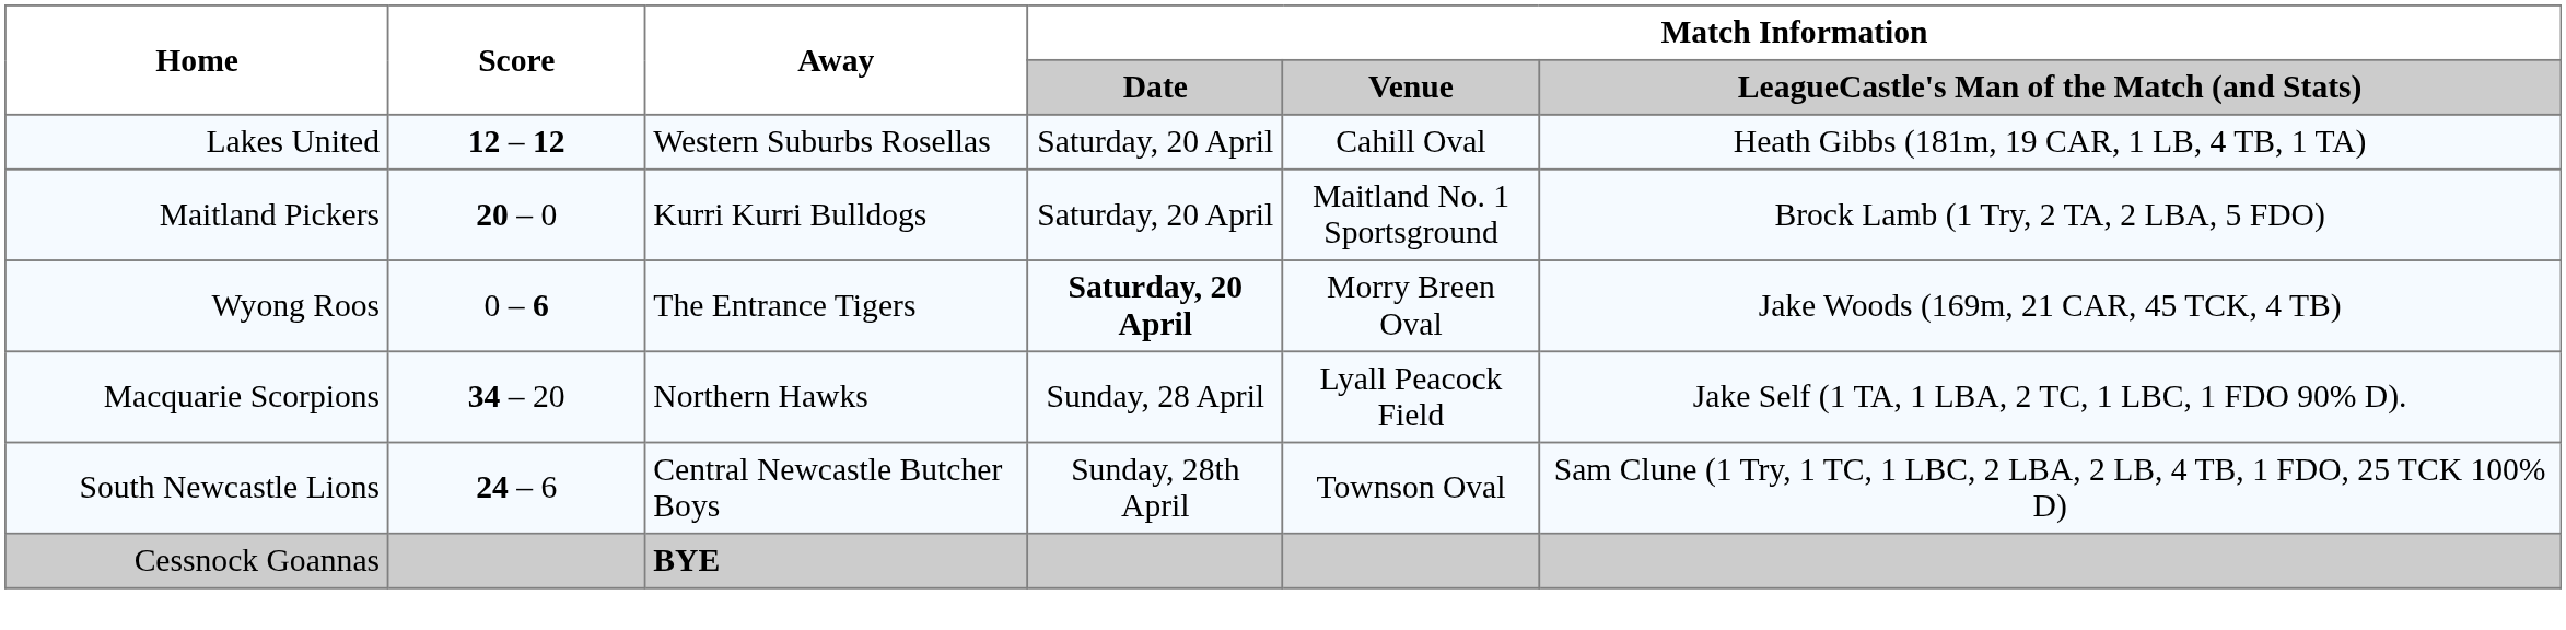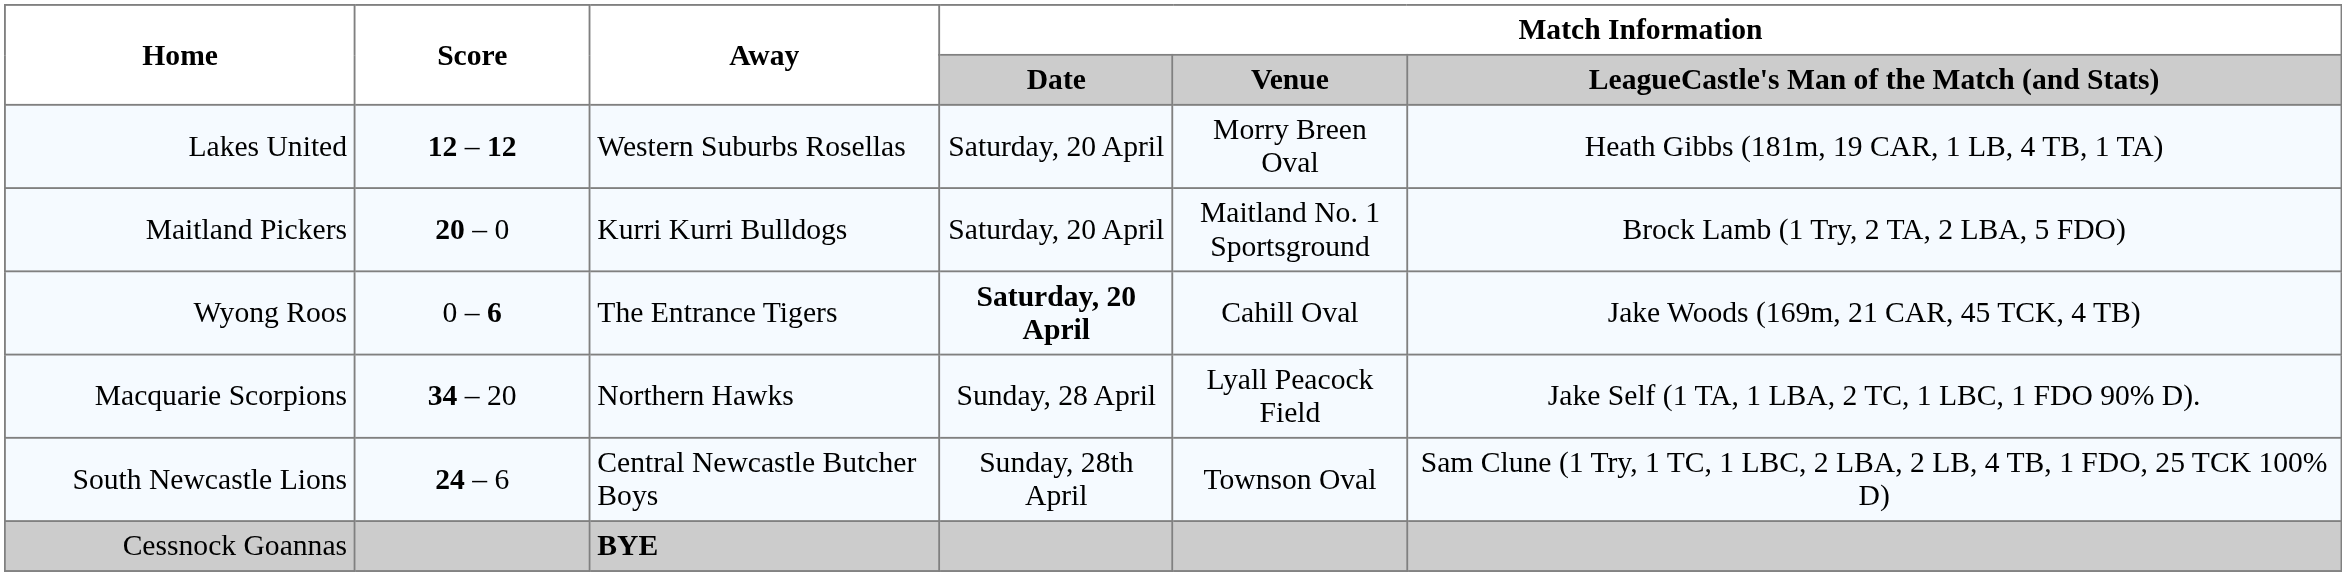Lakes United | Match Information / Venue: Cahill Oval -> Morry Breen Oval
Wyong Roos | Match Information / Venue: Morry Breen Oval -> Cahill Oval
